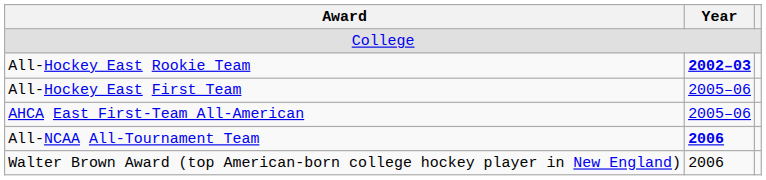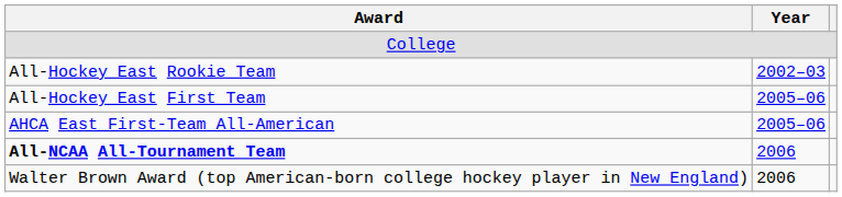All-Hockey East Rookie Team | Year: bold -> normal
All-NCAA All-Tournament Team | Award: normal -> bold
All-NCAA All-Tournament Team | Year: bold -> normal
